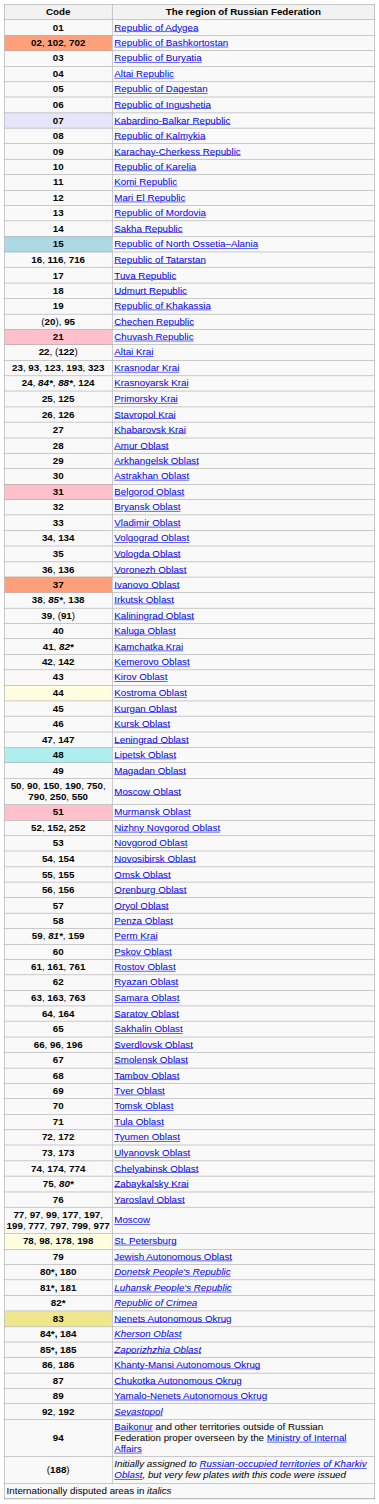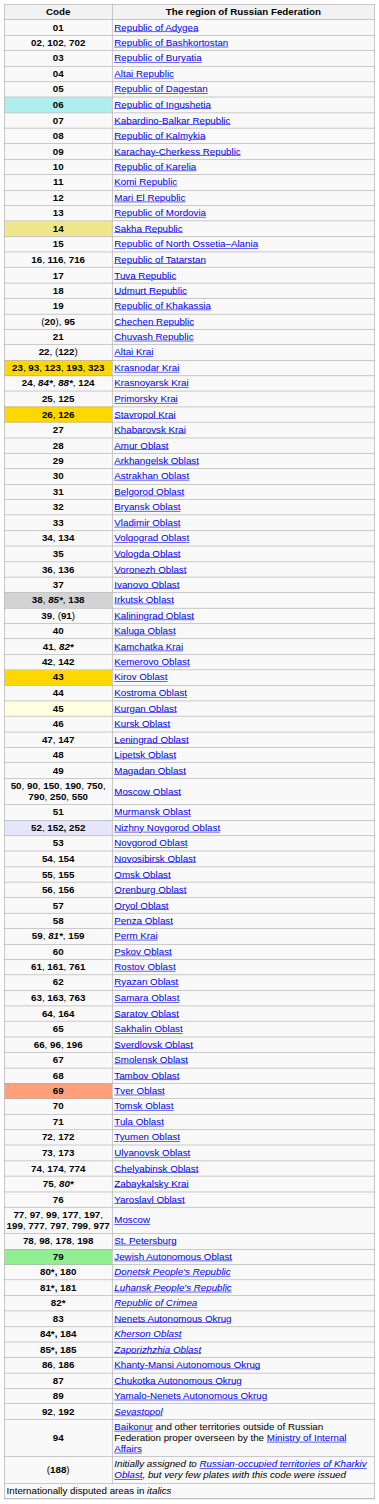Republic of Bashkortostan | Code: lightsalmon background -> no background
Republic of Ingushetia | Code: no background -> paleturquoise background
Kabardino-Balkar Republic | Code: lavender background -> no background
Sakha Republic | Code: no background -> khaki background
Republic of North Ossetia–Alania | Code: lightblue background -> no background
Chuvash Republic | Code: pink background -> no background
Krasnodar Krai | Code: no background -> gold background
Stavropol Krai | Code: no background -> gold background
Belgorod Oblast | Code: pink background -> no background
Ivanovo Oblast | Code: lightsalmon background -> no background
Irkutsk Oblast | Code: no background -> lightgrey background
Kirov Oblast | Code: no background -> gold background
Kostroma Oblast | Code: lightyellow background -> no background
Kurgan Oblast | Code: no background -> lightyellow background
Lipetsk Oblast | Code: paleturquoise background -> no background
Murmansk Oblast | Code: pink background -> no background
Nizhny Novgorod Oblast | Code: no background -> lavender background
Tver Oblast | Code: no background -> lightsalmon background
St. Petersburg | Code: lightyellow background -> no background
Jewish Autonomous Oblast | Code: no background -> lightgreen background
Nenets Autonomous Okrug | Code: khaki background -> no background
